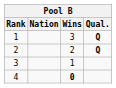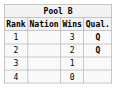4 | Wins: bold -> normal
